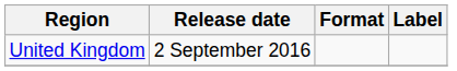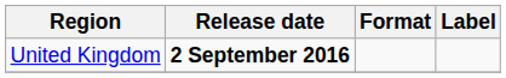United Kingdom | Release date: normal -> bold
